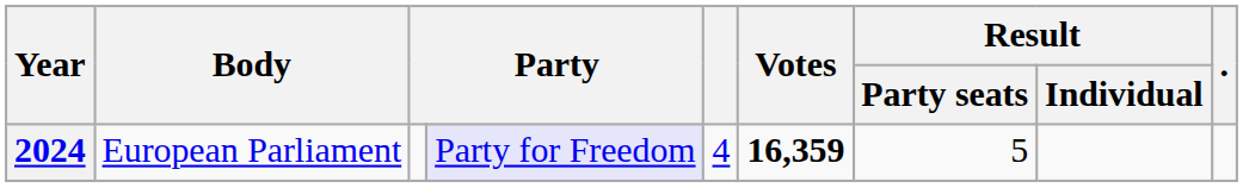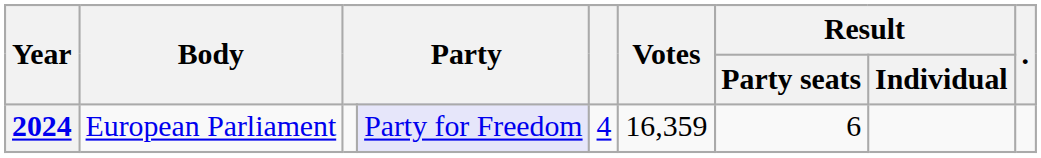2024 | Votes: bold -> normal
2024 | Result / Party seats: 5 -> 6
